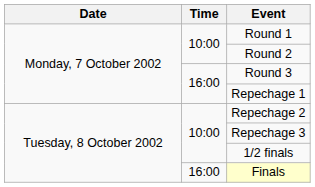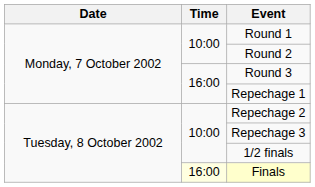Finals | Time: no background -> lightyellow background
